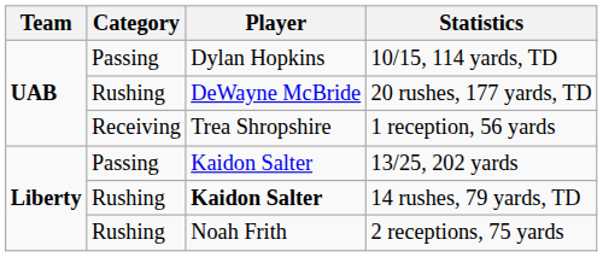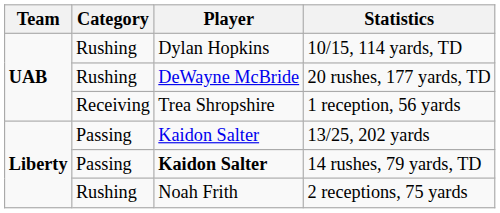10/15, 114 yards, TD | Category: Passing -> Rushing
14 rushes, 79 yards, TD | Category: Rushing -> Passing
